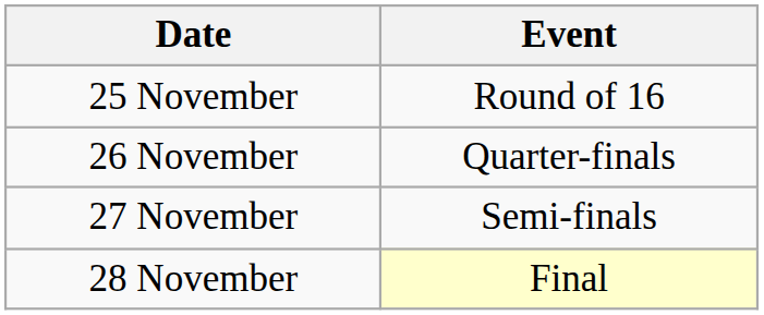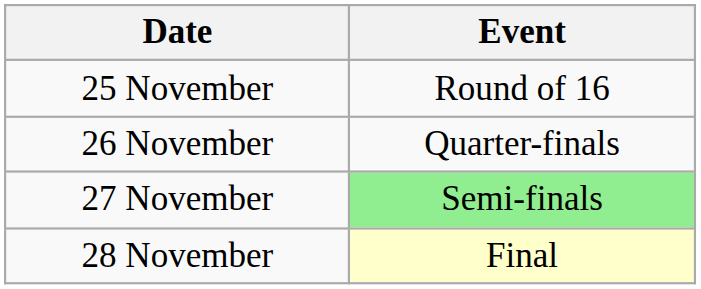27 November | Event: no background -> lightgreen background
